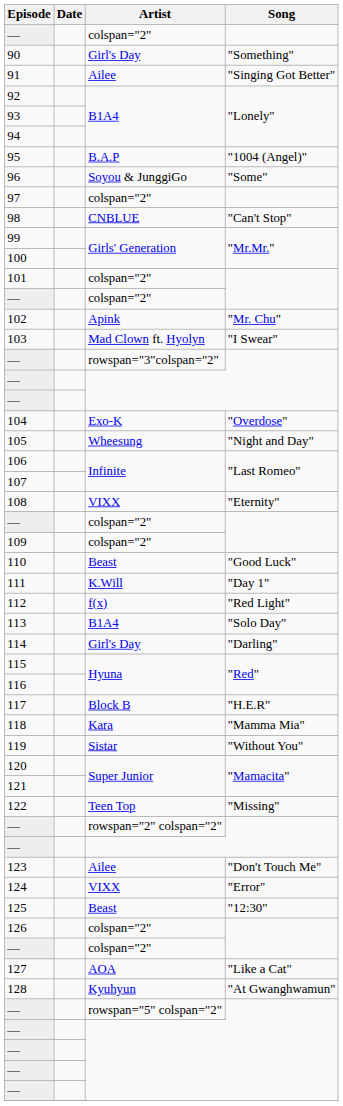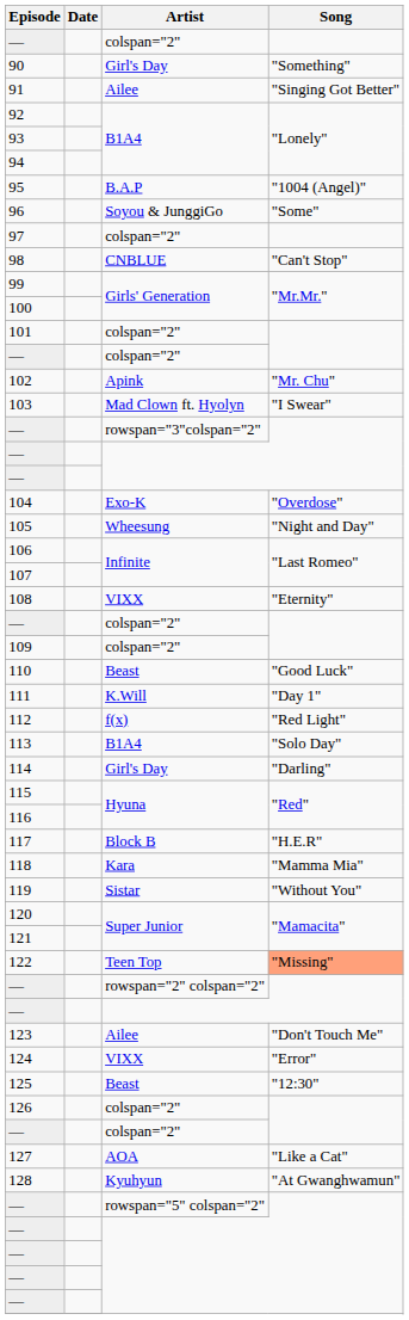122 | Song: no background -> lightsalmon background
